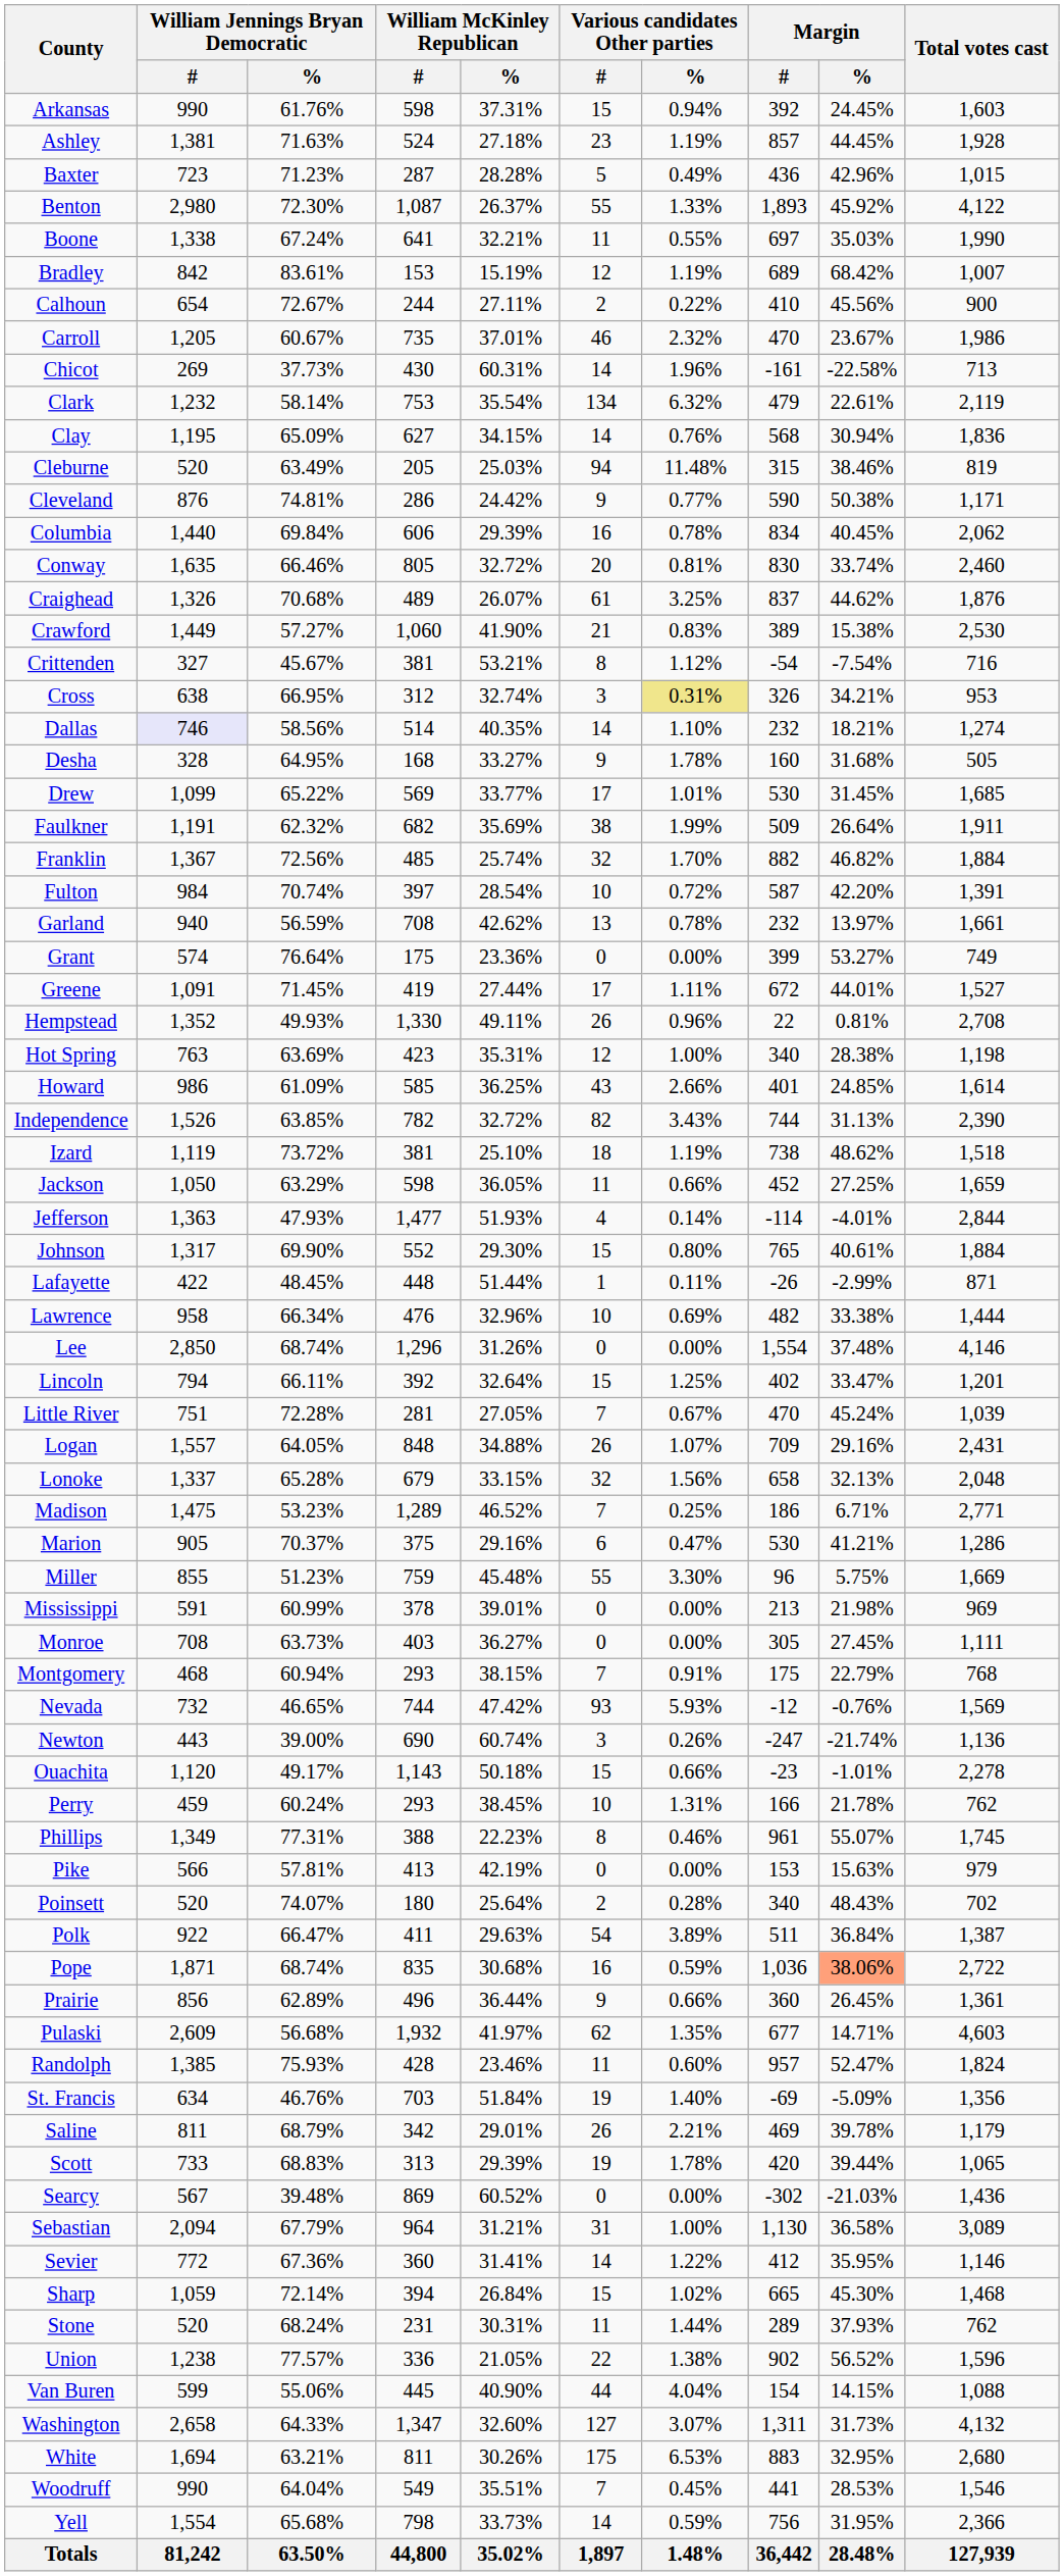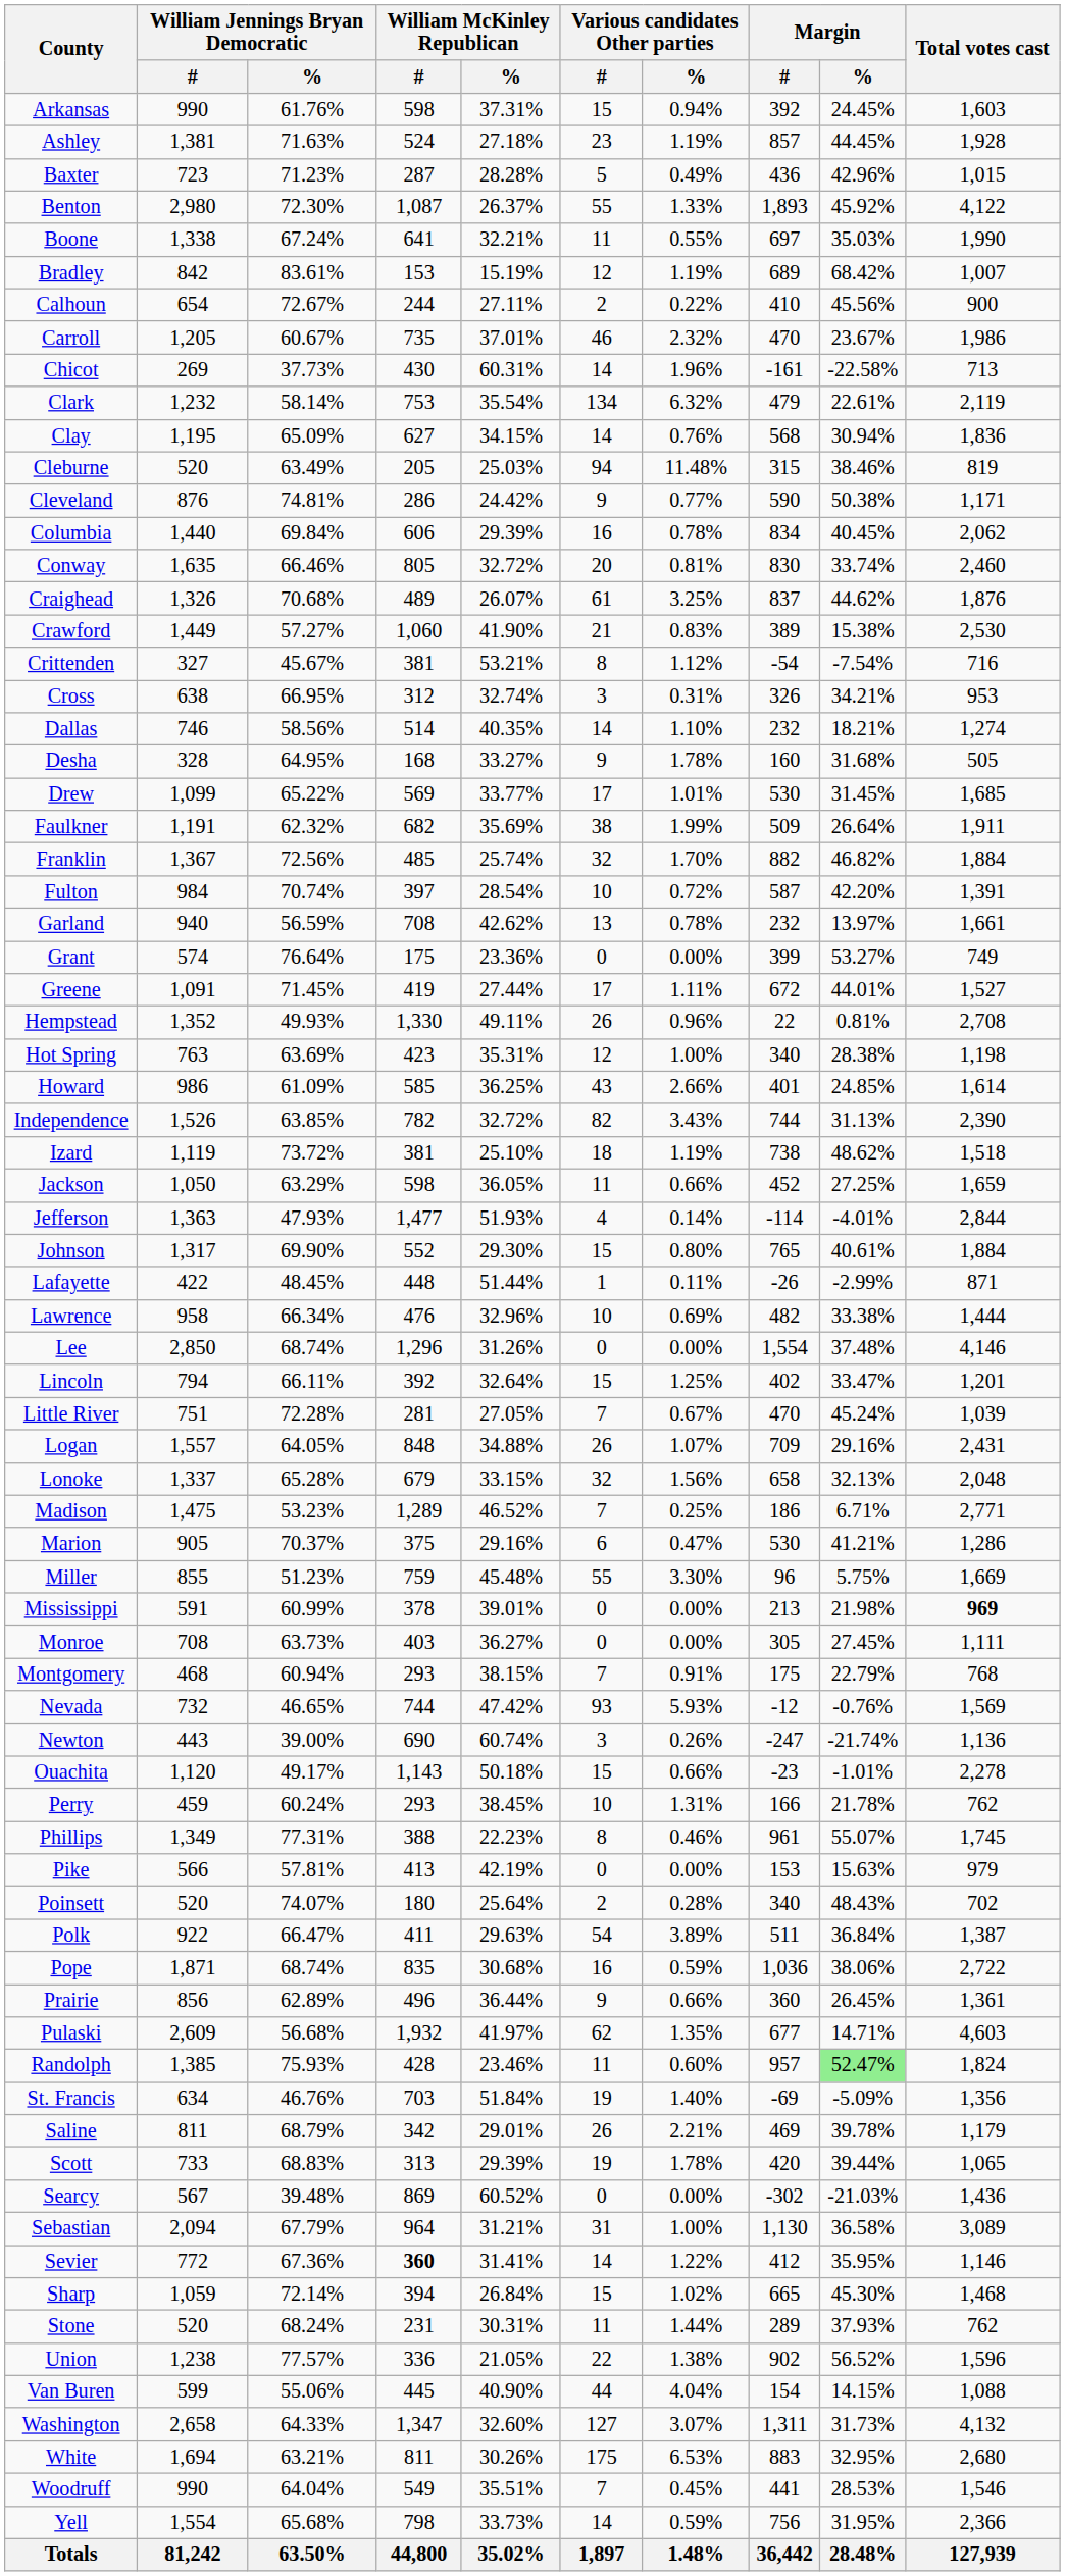Cross | Various candidates Other parties / %: khaki background -> no background
Dallas | William Jennings Bryan Democratic / #: lavender background -> no background
Mississippi | Total votes cast: normal -> bold
Pope | Margin / %: lightsalmon background -> no background
Randolph | Margin / %: no background -> lightgreen background
Sevier | William McKinley Republican / #: normal -> bold
